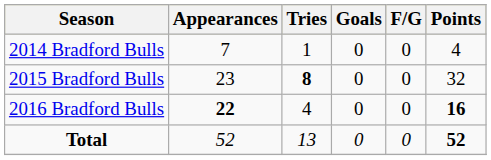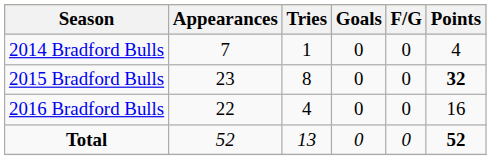2015 Bradford Bulls | Tries: bold -> normal
2015 Bradford Bulls | Points: normal -> bold
2016 Bradford Bulls | Appearances: bold -> normal
2016 Bradford Bulls | Points: bold -> normal
